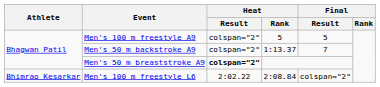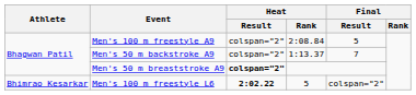Men's 100 m freestyle A9 | Heat / Rank: 5 -> 2:08.84
Men's 100 m freestyle L6 | Heat / Result: normal -> bold
Men's 100 m freestyle L6 | Heat / Rank: 2:08.84 -> 5
